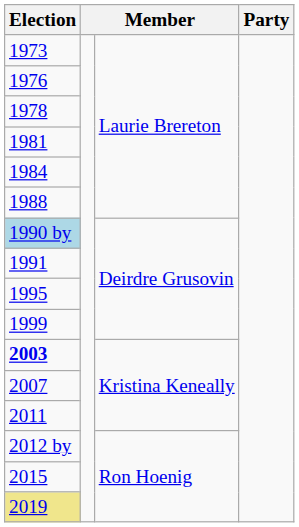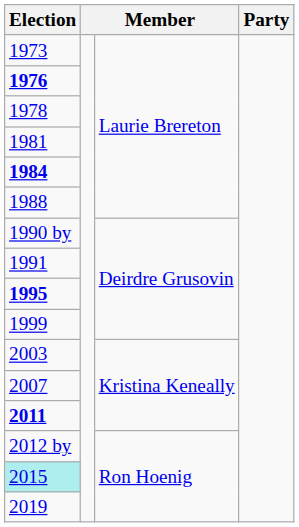1976 | Election: normal -> bold
1984 | Election: normal -> bold
1990 by | Election: lightblue background -> no background
1995 | Election: normal -> bold
2003 | Election: bold -> normal
2011 | Election: normal -> bold
2015 | Election: no background -> paleturquoise background
2019 | Election: khaki background -> no background
